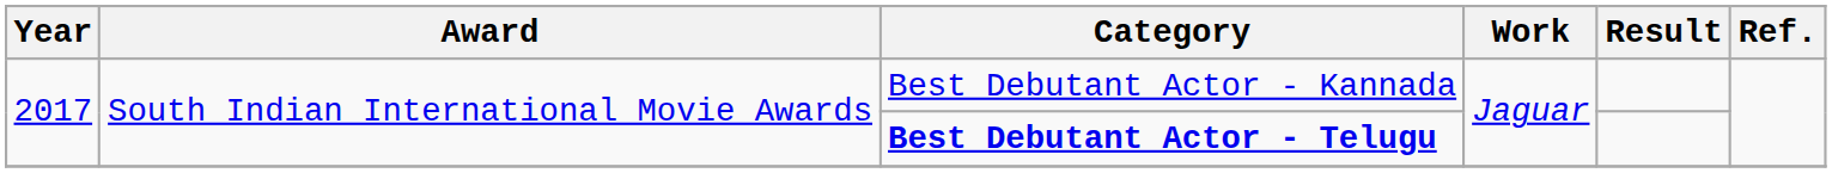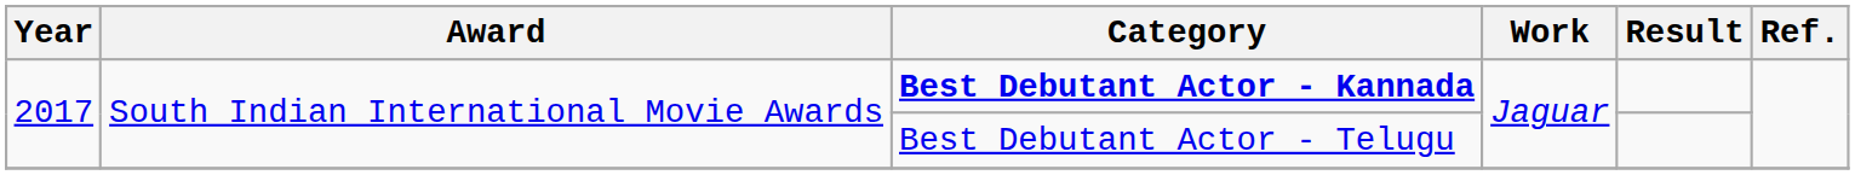Best Debutant Actor - Kannada | Category: normal -> bold
Best Debutant Actor - Telugu | Category: bold -> normal
